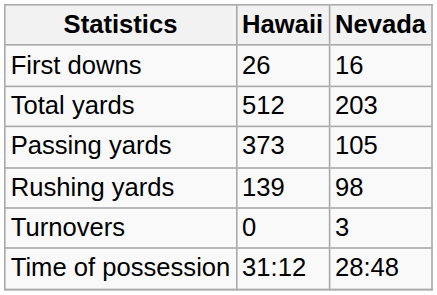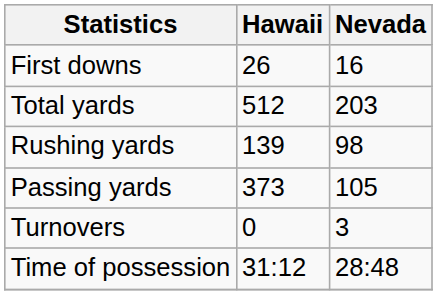rows swapped: Rushing yards <-> Passing yards
